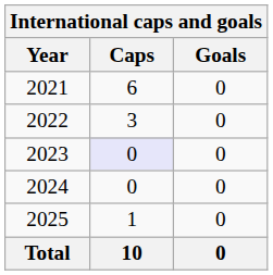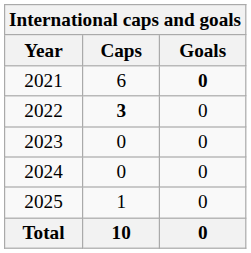2021 | Goals: normal -> bold
2022 | Caps: normal -> bold
2023 | Caps: lavender background -> no background
